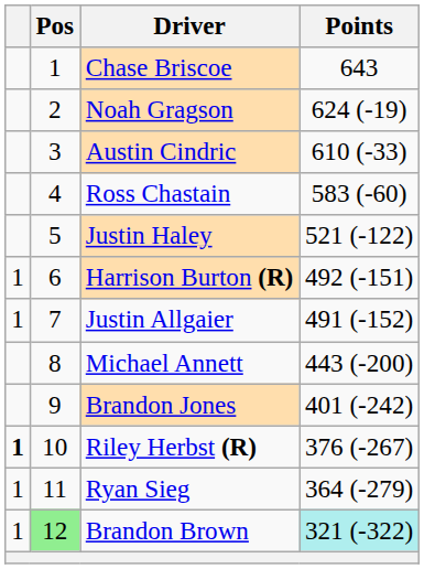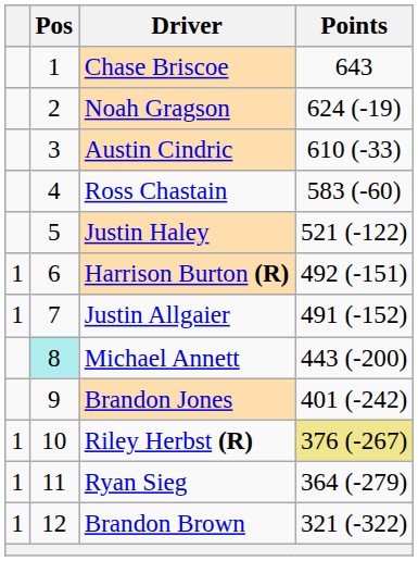Michael Annett | Pos: no background -> paleturquoise background
Riley Herbst (R) | column 1: bold -> normal
Riley Herbst (R) | Points: no background -> khaki background
Brandon Brown | Pos: lightgreen background -> no background
Brandon Brown | Points: paleturquoise background -> no background
